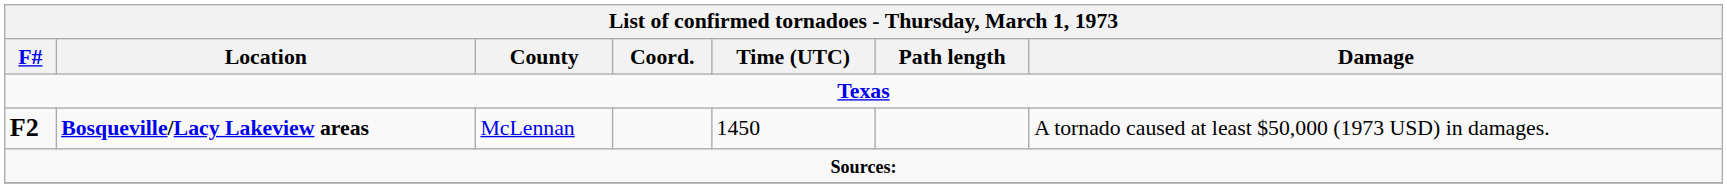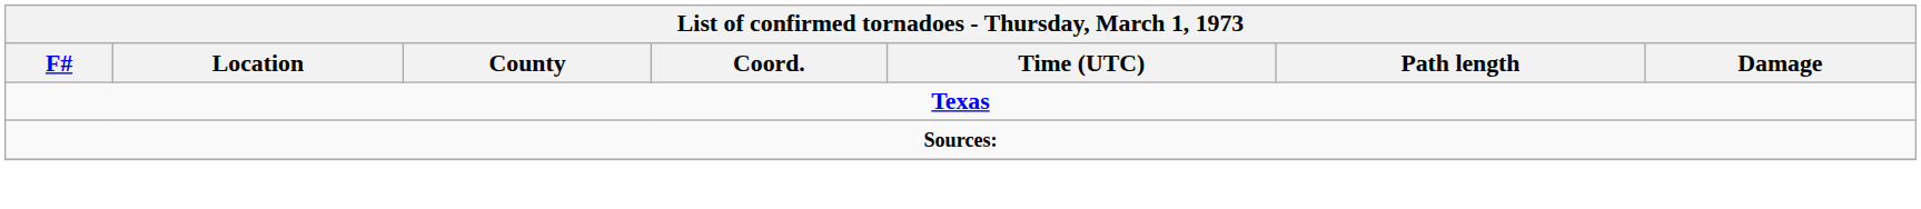- row: F2 | Bosqueville/Lacy Lakeview areas | McLennan | 1450 | A tornado caused at least $50,000 (1973 USD) in damages.
